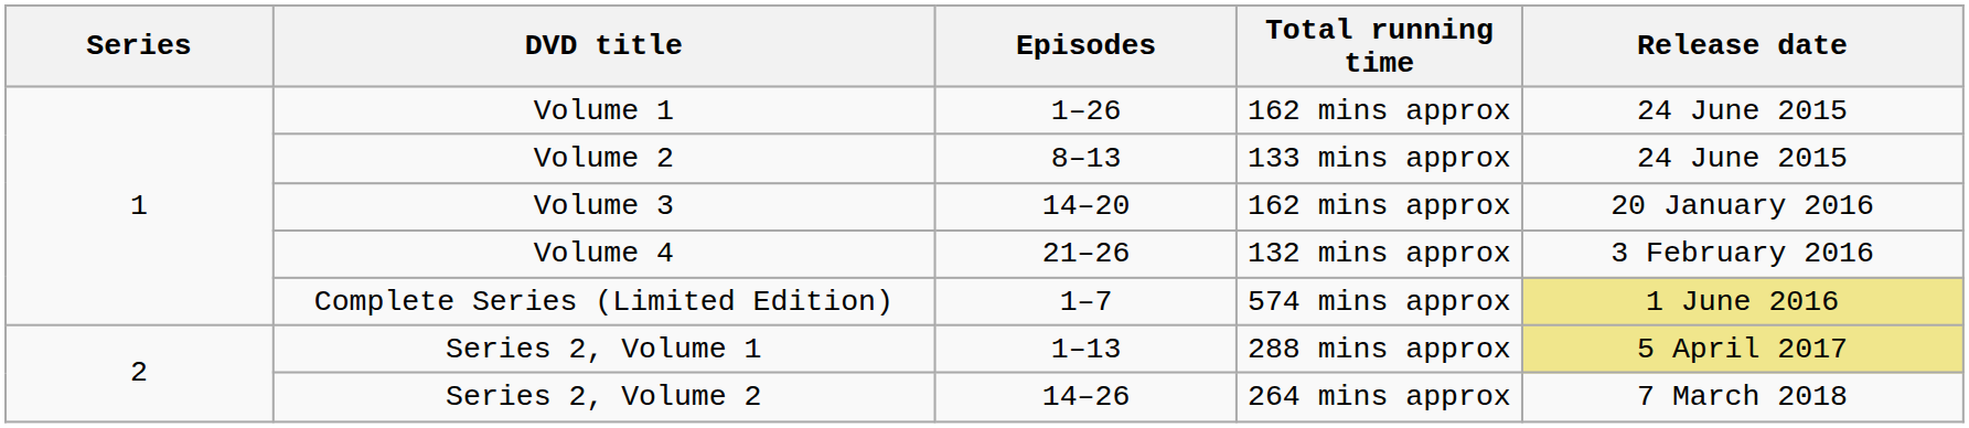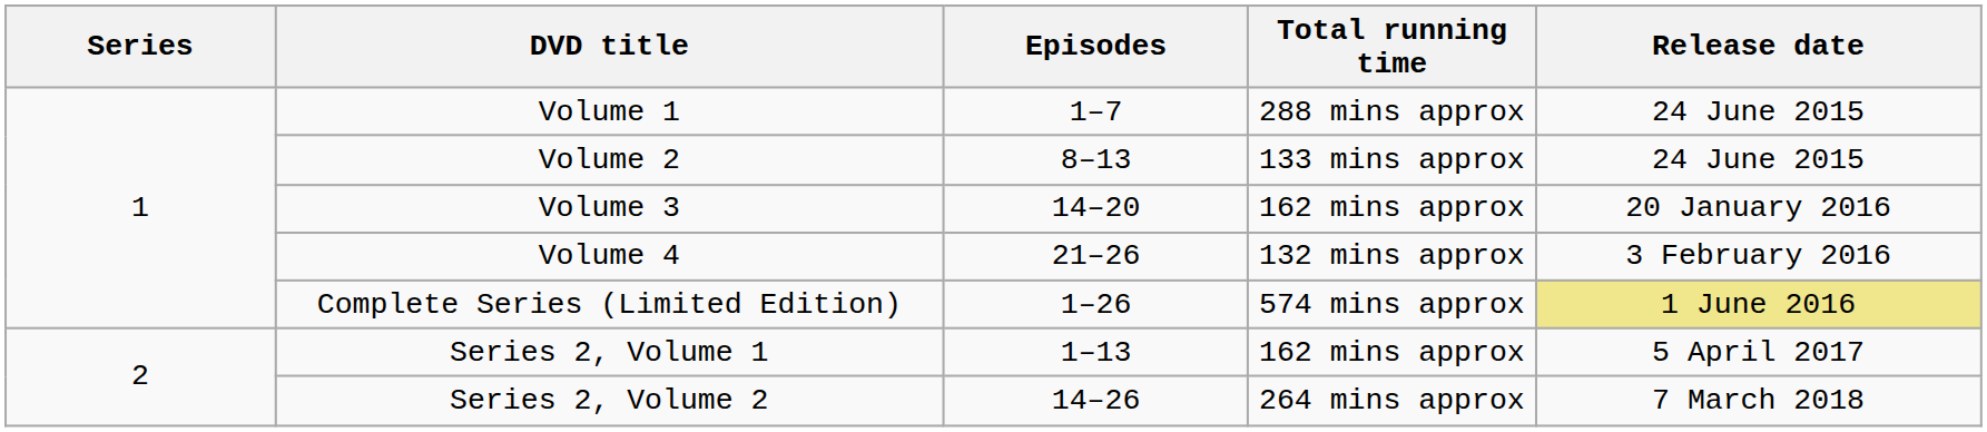Volume 1 | Episodes: 1–26 -> 1–7
Volume 1 | Total running time: 162 mins approx -> 288 mins approx
Complete Series (Limited Edition) | Episodes: 1–7 -> 1–26
Series 2, Volume 1 | Total running time: 288 mins approx -> 162 mins approx
Series 2, Volume 1 | Release date: khaki background -> no background
